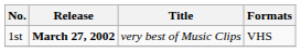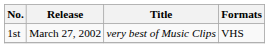1st | Release: bold -> normal
